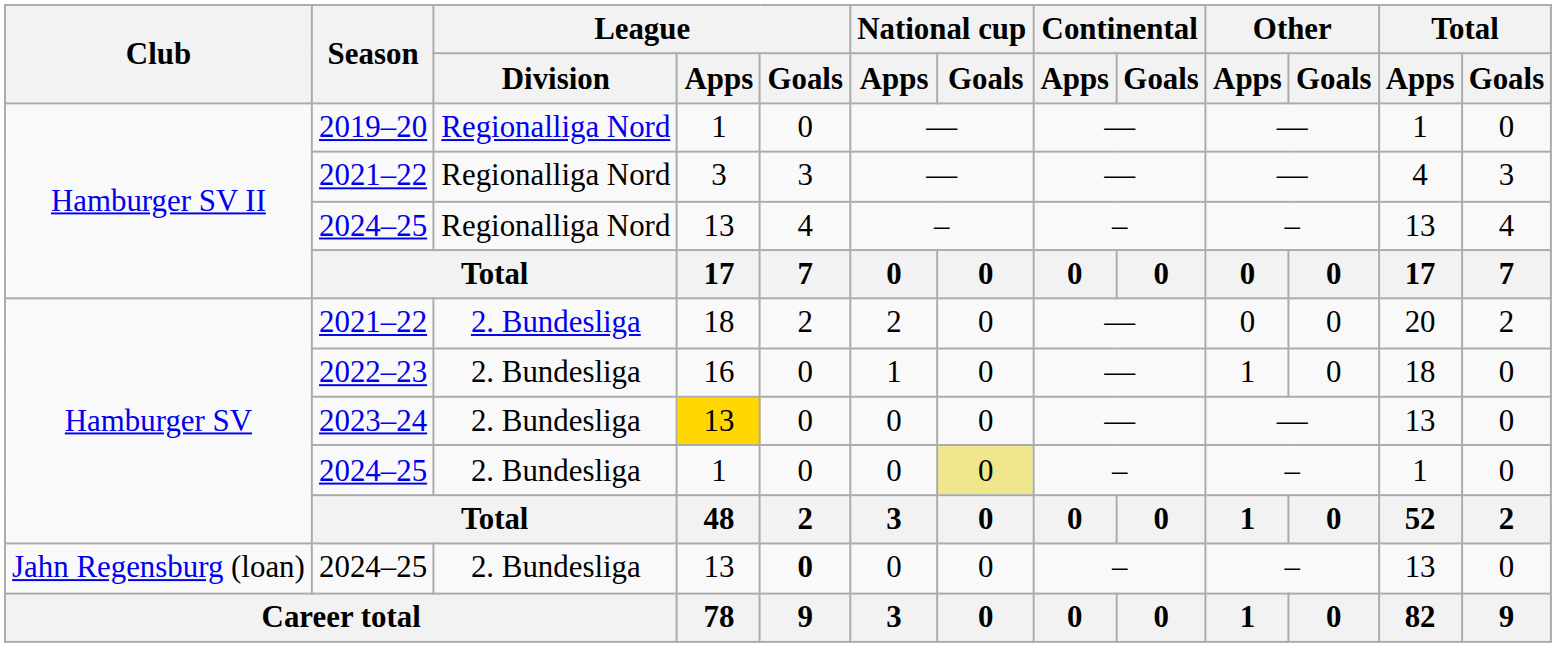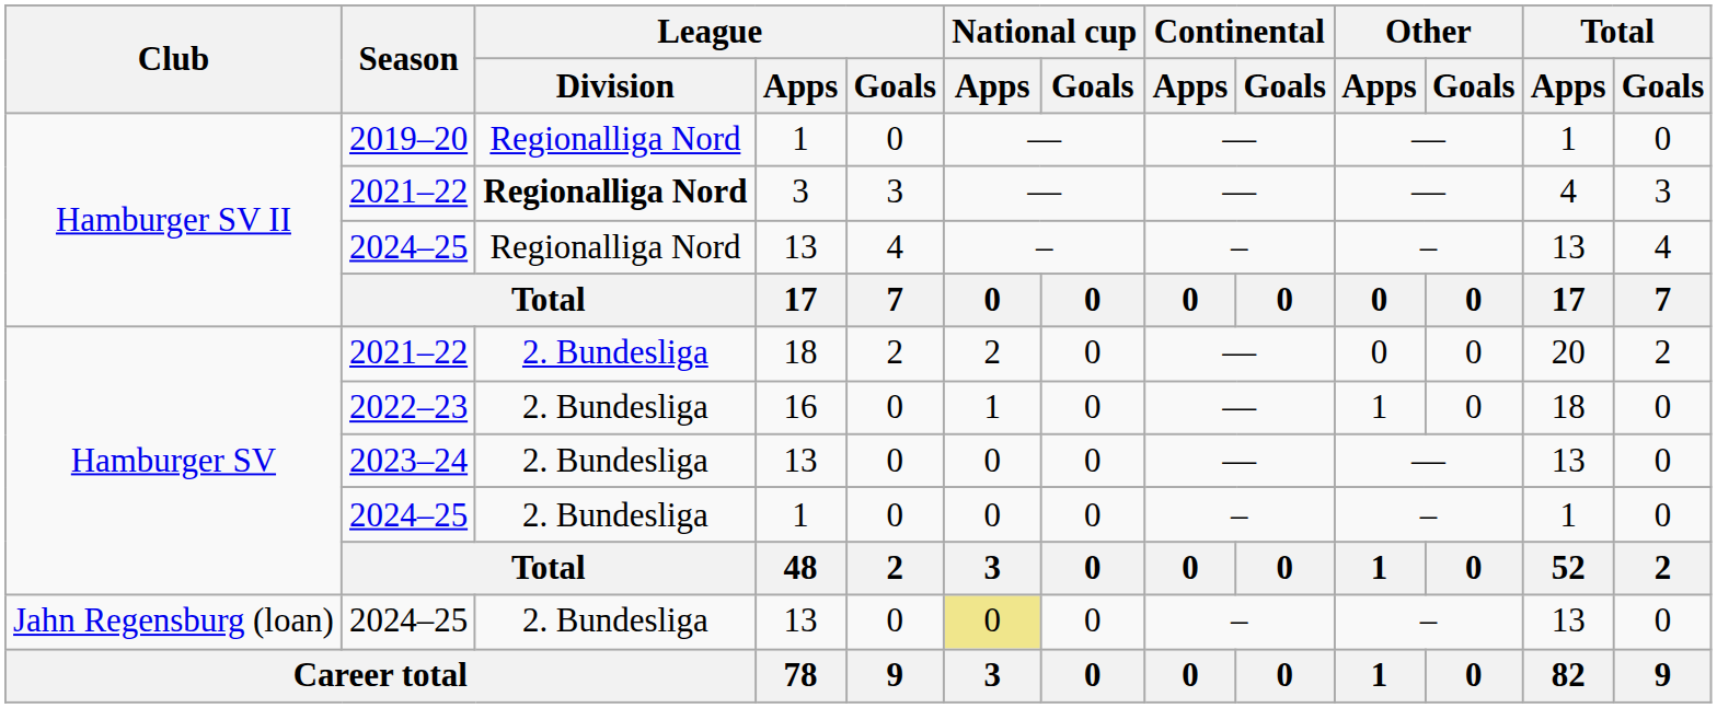Hamburger SV II / 2021–22 | League / Division: normal -> bold
2023–24 | League / Apps: gold background -> no background
Hamburger SV / 2024–25 | National cup / Goals: khaki background -> no background
Jahn Regensburg (loan) / 2024–25 | League / Goals: bold -> normal
Jahn Regensburg (loan) / 2024–25 | National cup / Apps: no background -> khaki background
